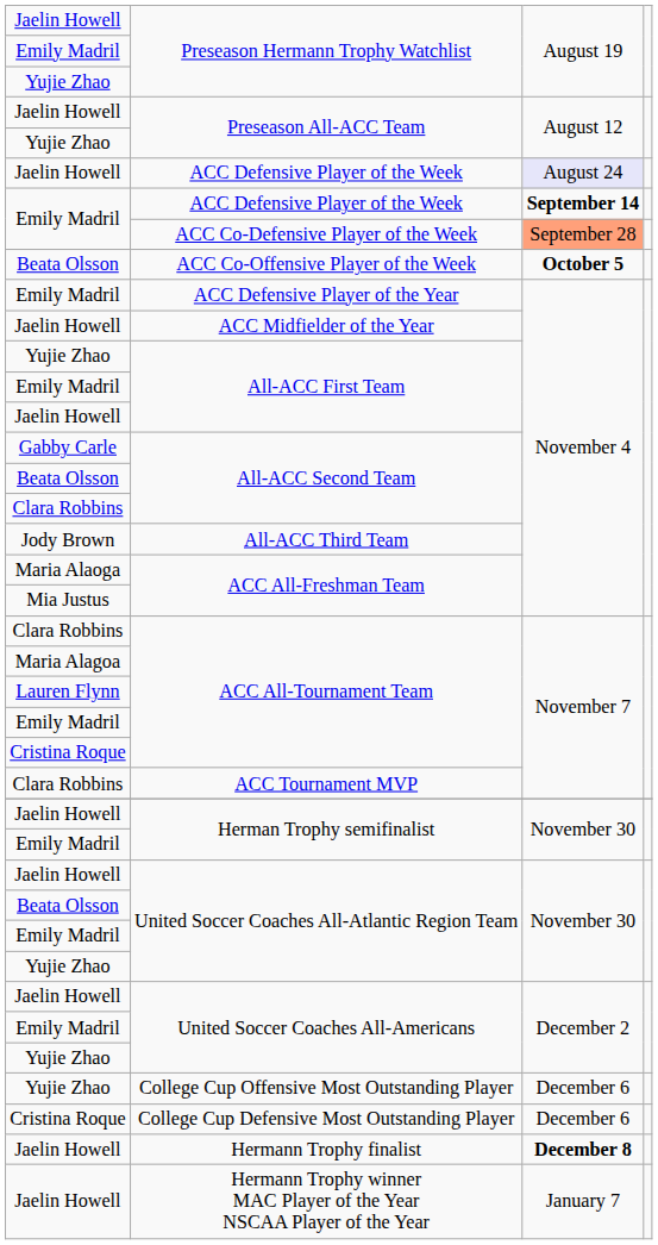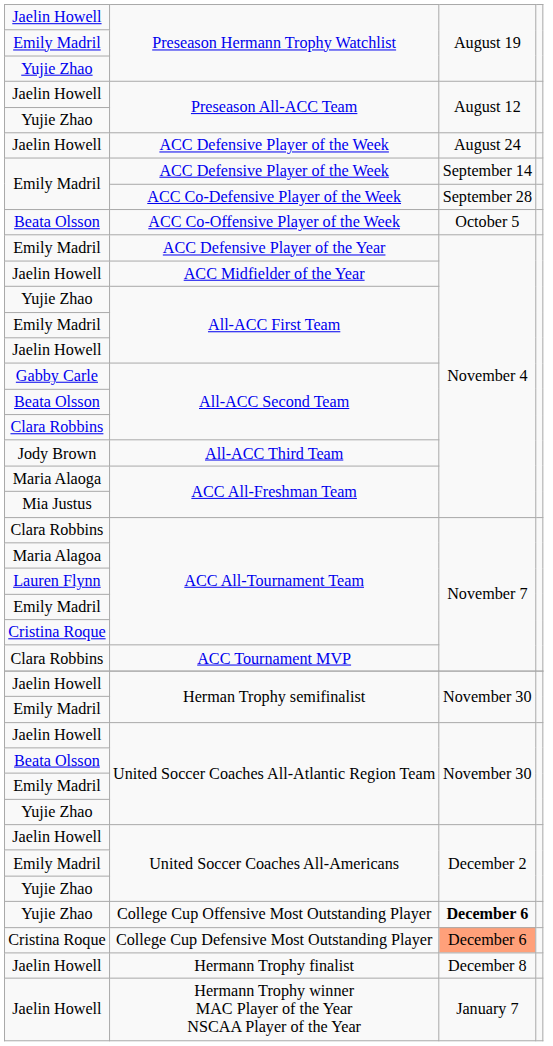Jaelin Howell / ACC Defensive Player of the Week | column 3: lavender background -> no background
Emily Madril / ACC Defensive Player of the Week | column 3: bold -> normal
ACC Co-Defensive Player of the Week | column 3: lightsalmon background -> no background
ACC Co-Offensive Player of the Week | column 3: bold -> normal
College Cup Offensive Most Outstanding Player | column 3: normal -> bold
College Cup Defensive Most Outstanding Player | column 3: no background -> lightsalmon background
Hermann Trophy finalist | column 3: bold -> normal
